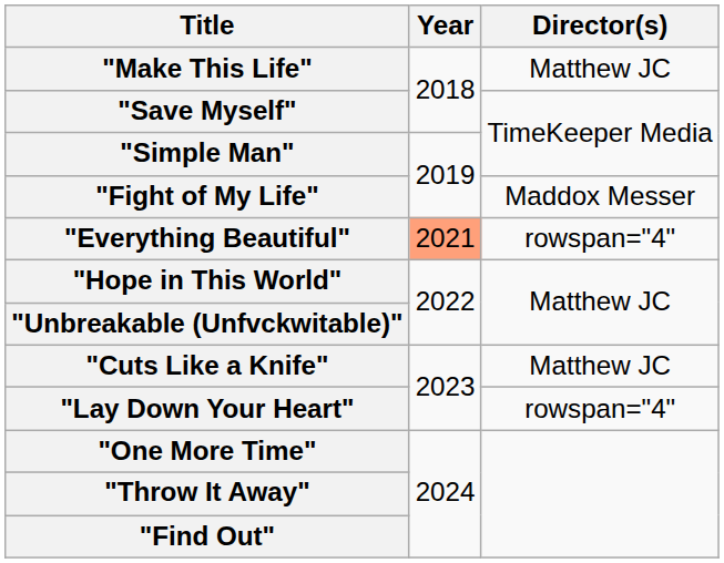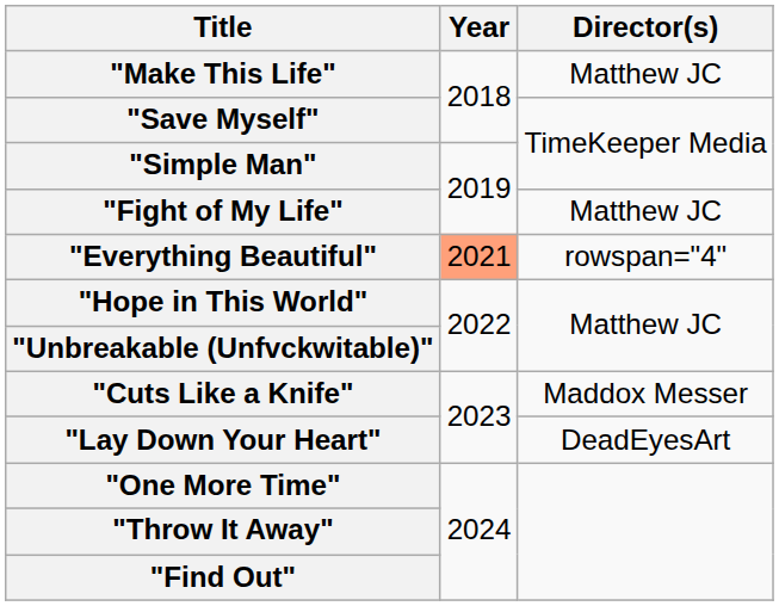"Fight of My Life" | Director(s): Maddox Messer -> Matthew JC
"Cuts Like a Knife" | Director(s): Matthew JC -> Maddox Messer
"Lay Down Your Heart" | Director(s): rowspan="4" -> DeadEyesArt
